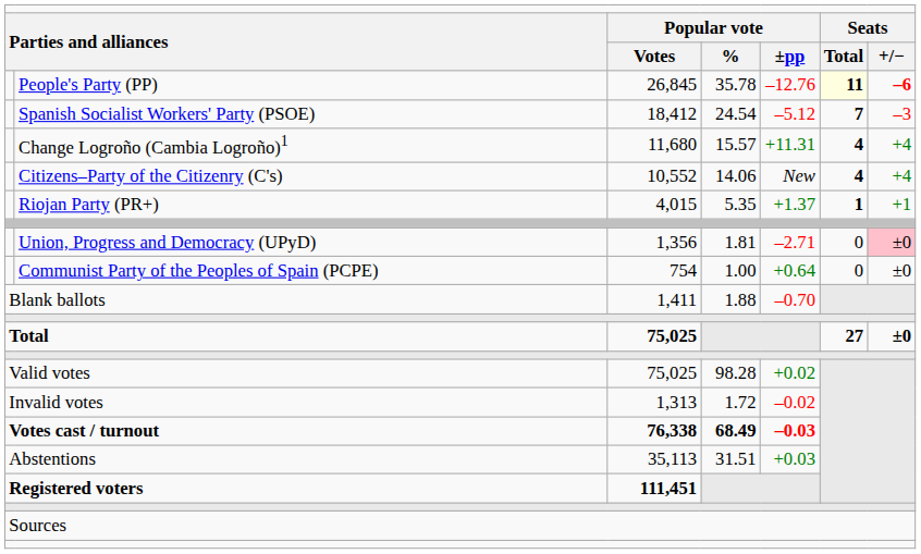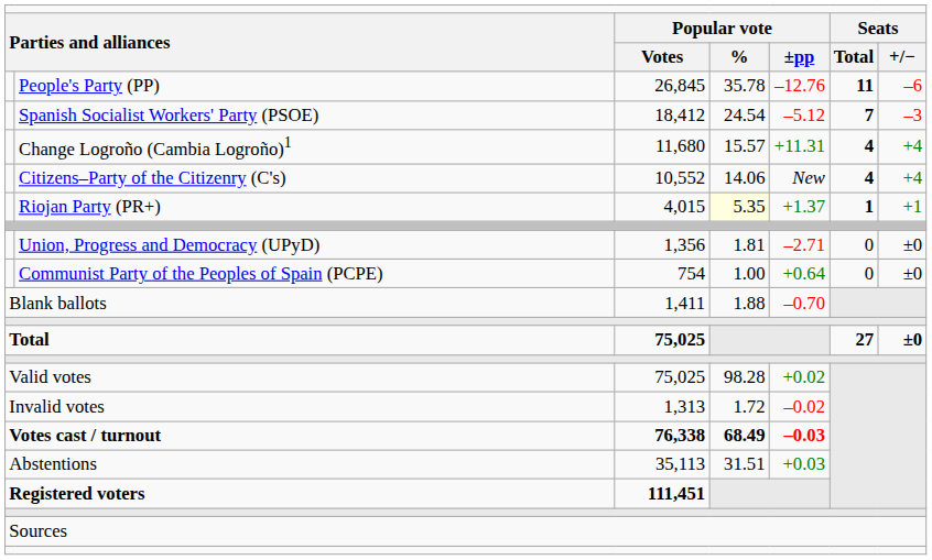People's Party (PP) | column 6: lightyellow background -> no background
People's Party (PP) | column 7: bold -> normal
Riojan Party (PR+) | column 4: no background -> lightyellow background
Union, Progress and Democracy (UPyD) | column 7: pink background -> no background
